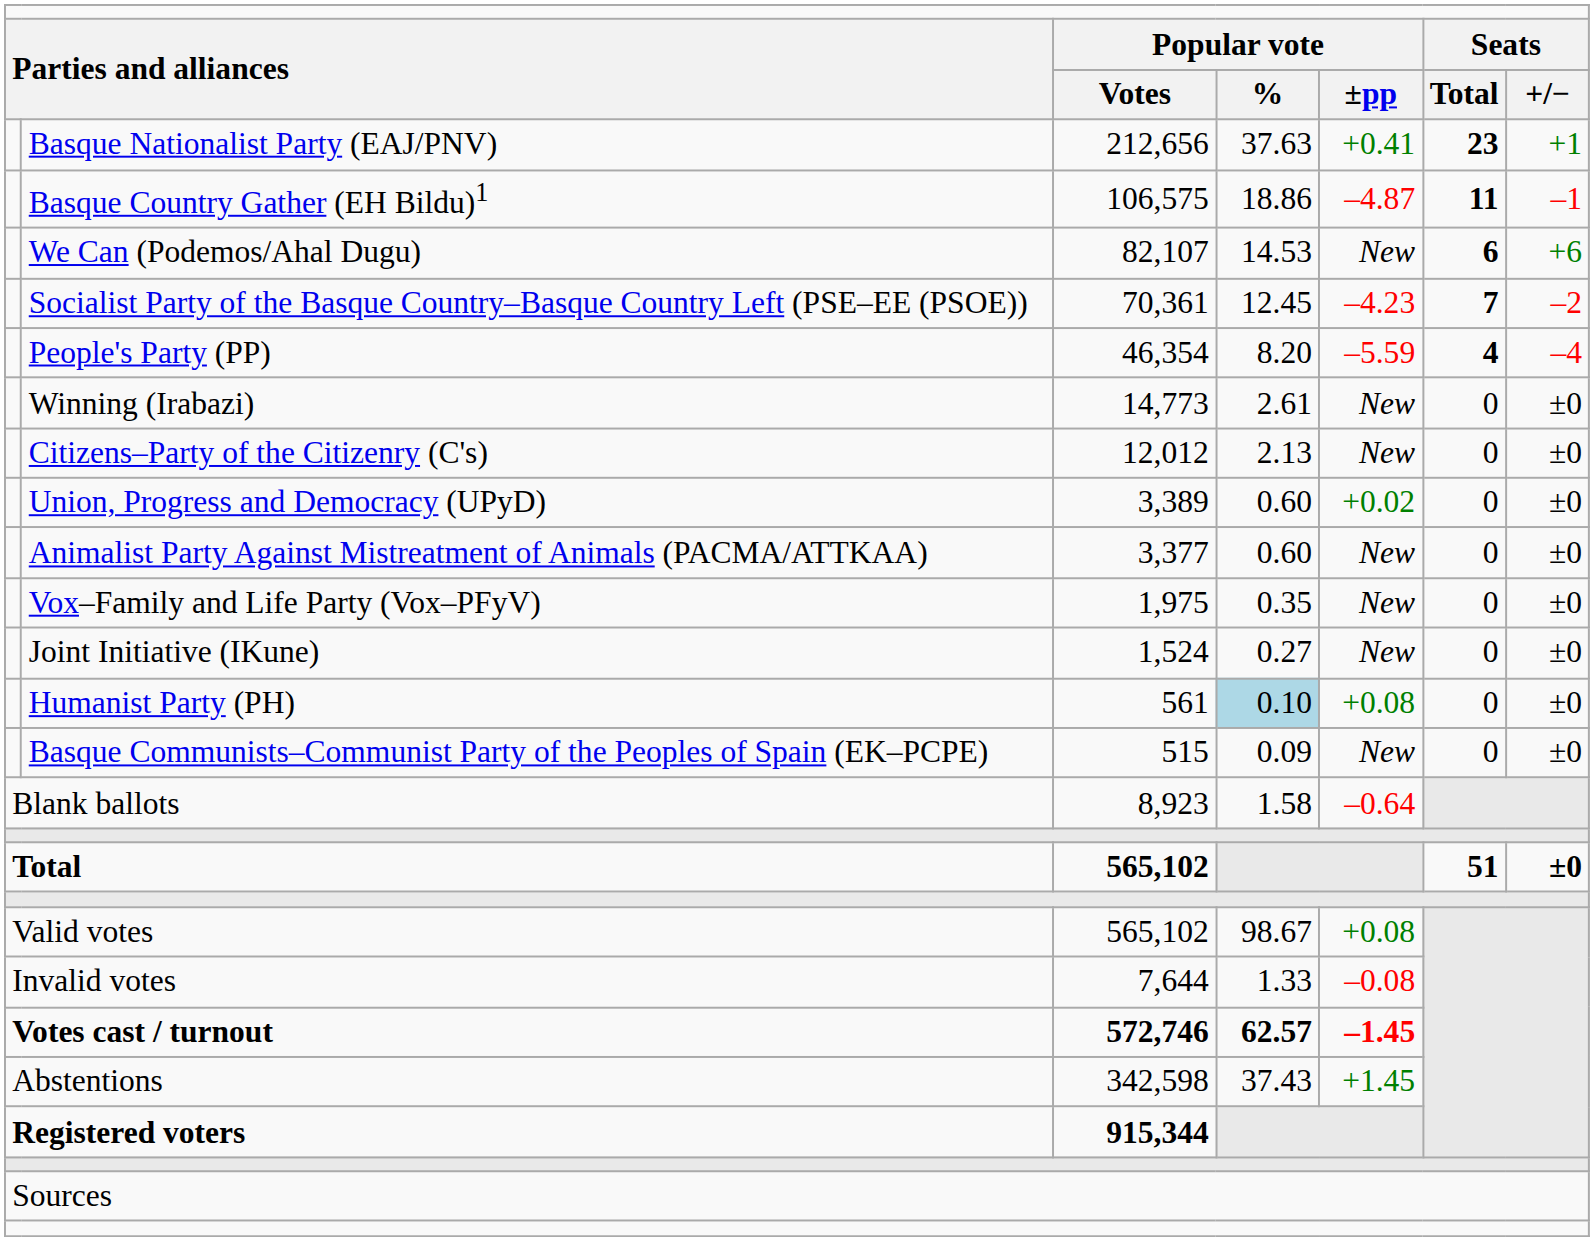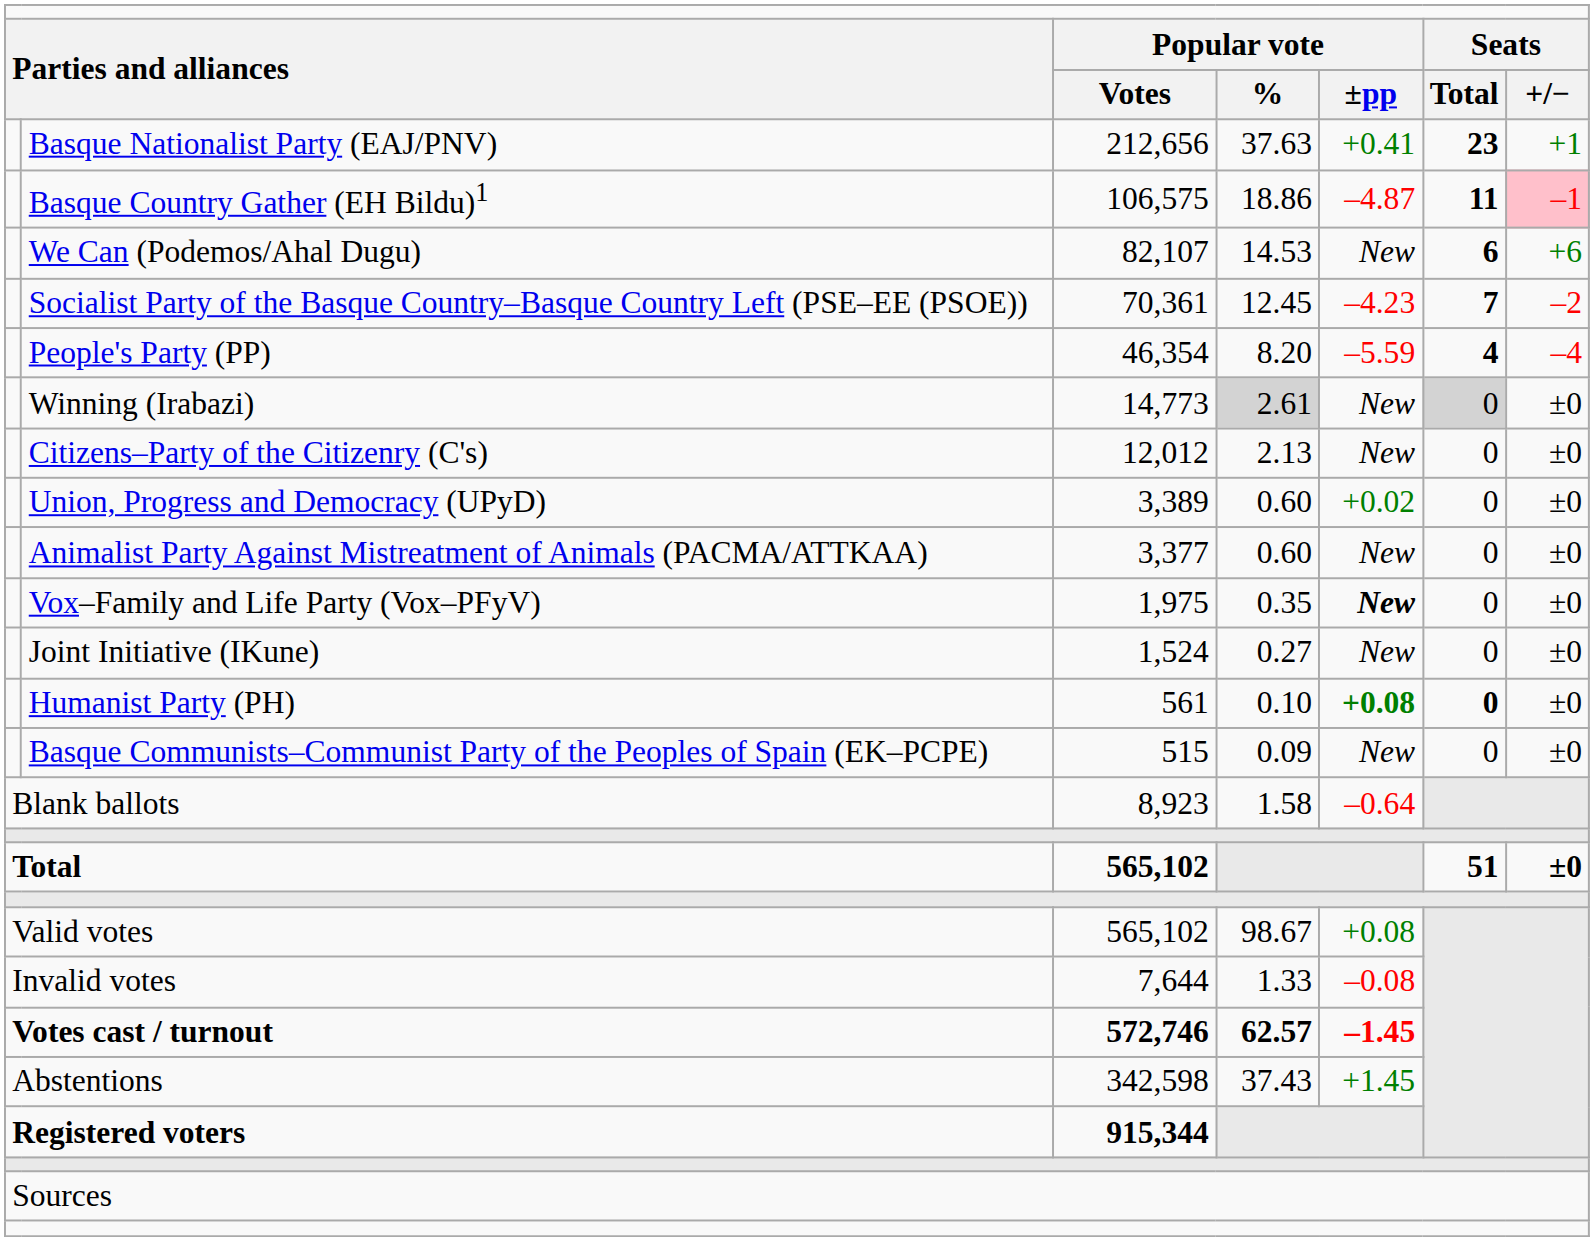Basque Country Gather (EH Bildu)1 | column 7: no background -> pink background
Winning (Irabazi) | column 4: no background -> lightgrey background
Winning (Irabazi) | column 6: no background -> lightgrey background
Vox–Family and Life Party (Vox–PFyV) | column 5: normal -> bold
Humanist Party (PH) | column 4: lightblue background -> no background
Humanist Party (PH) | column 5: normal -> bold
Humanist Party (PH) | column 6: normal -> bold
